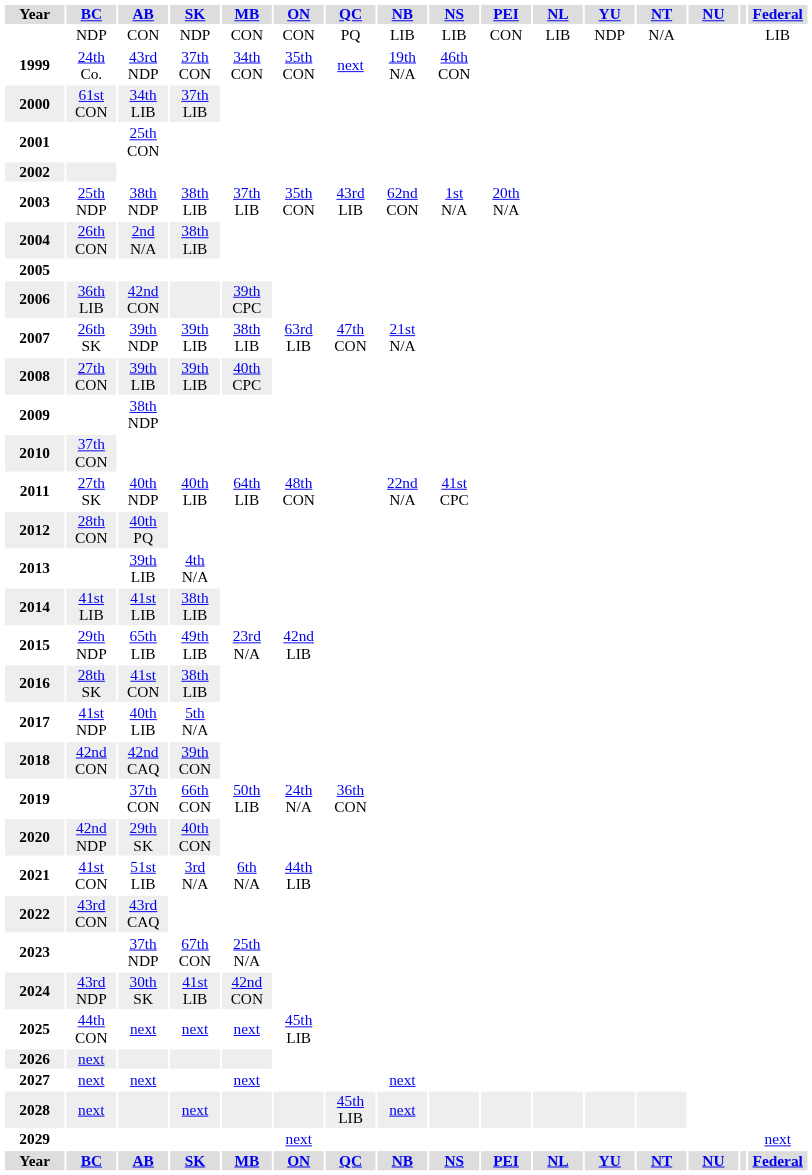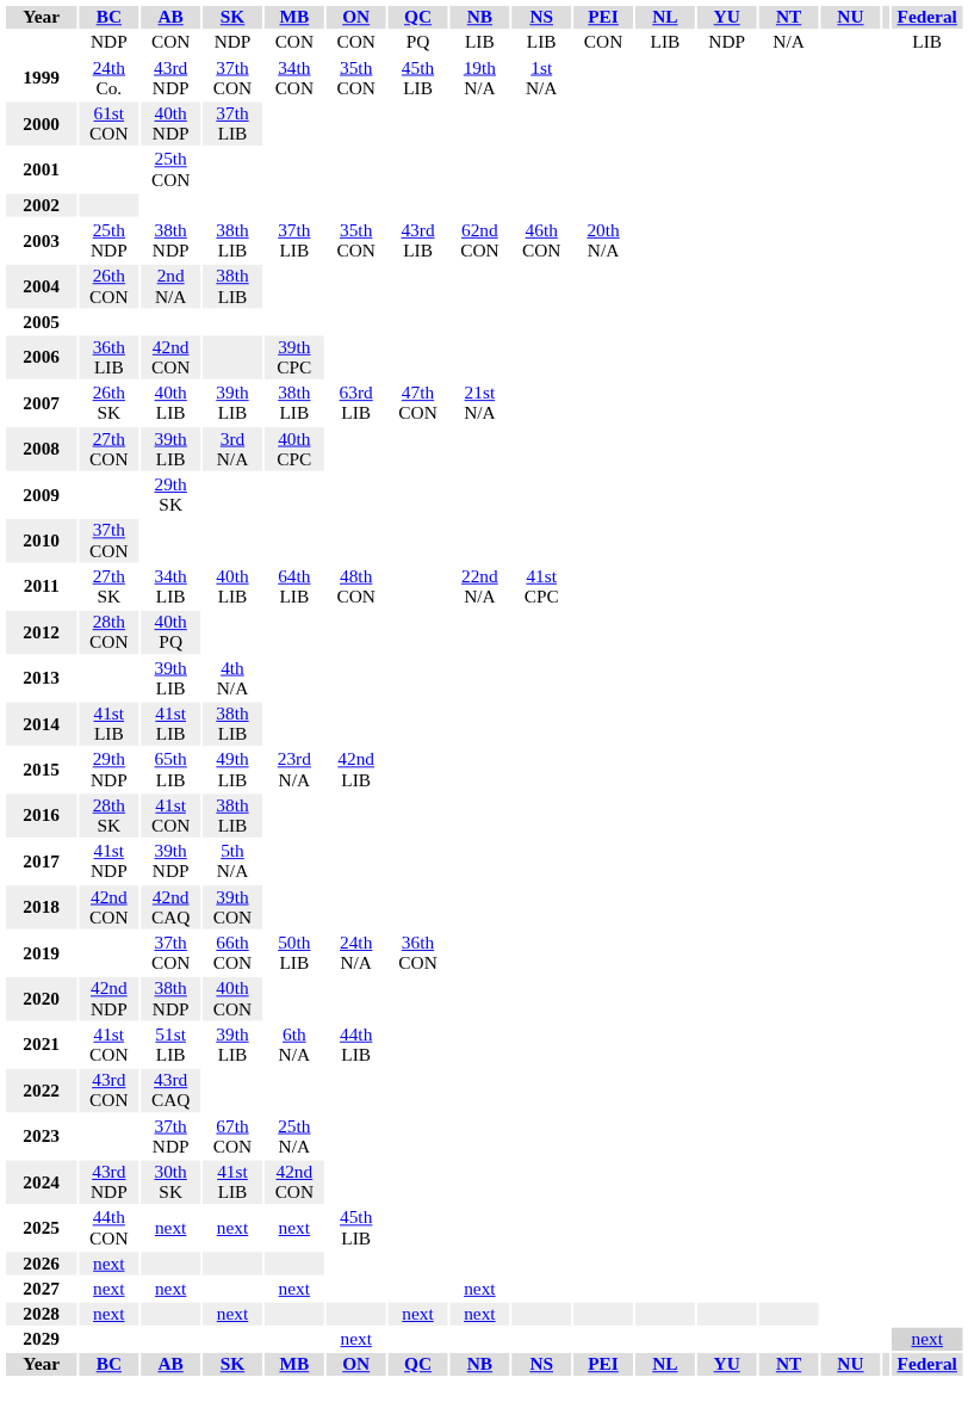1999 | QC: next -> 45th LIB
1999 | NS: 46th CON -> 1st N/A
2000 | AB: 34th LIB -> 40th NDP
2003 | NS: 1st N/A -> 46th CON
2007 | AB: 39th NDP -> 40th LIB
2008 | SK: 39th LIB -> 3rd N/A
2009 | AB: 38th NDP -> 29th SK
2011 | AB: 40th NDP -> 34th LIB
2017 | AB: 40th LIB -> 39th NDP
2020 | AB: 29th SK -> 38th NDP
2021 | SK: 3rd N/A -> 39th LIB
2028 | QC: 45th LIB -> next
2029 | Federal: no background -> lightgrey background
